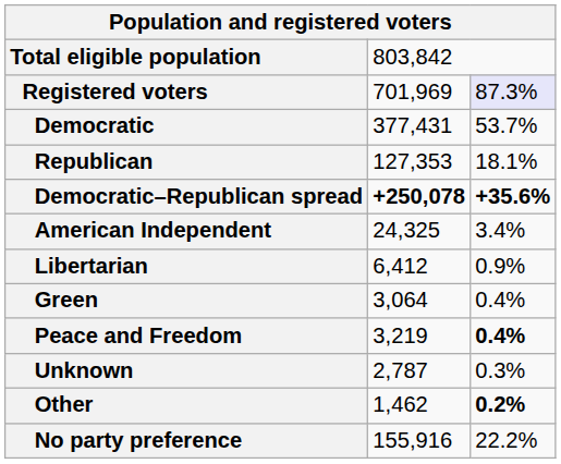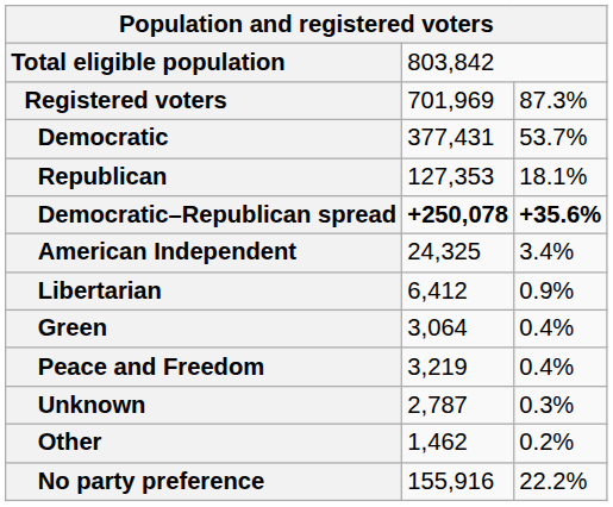Registered voters | column 3: lavender background -> no background
Peace and Freedom | column 3: bold -> normal
Other | column 3: bold -> normal
